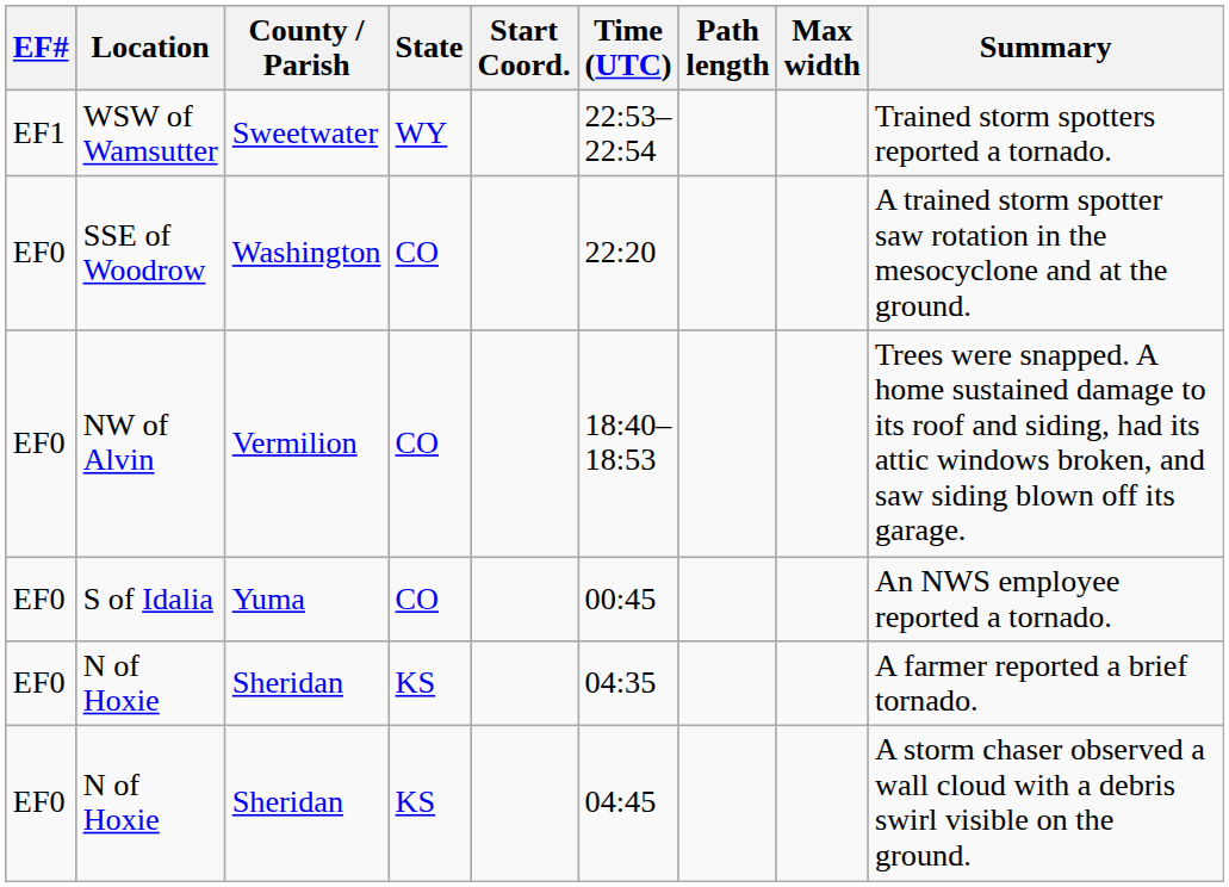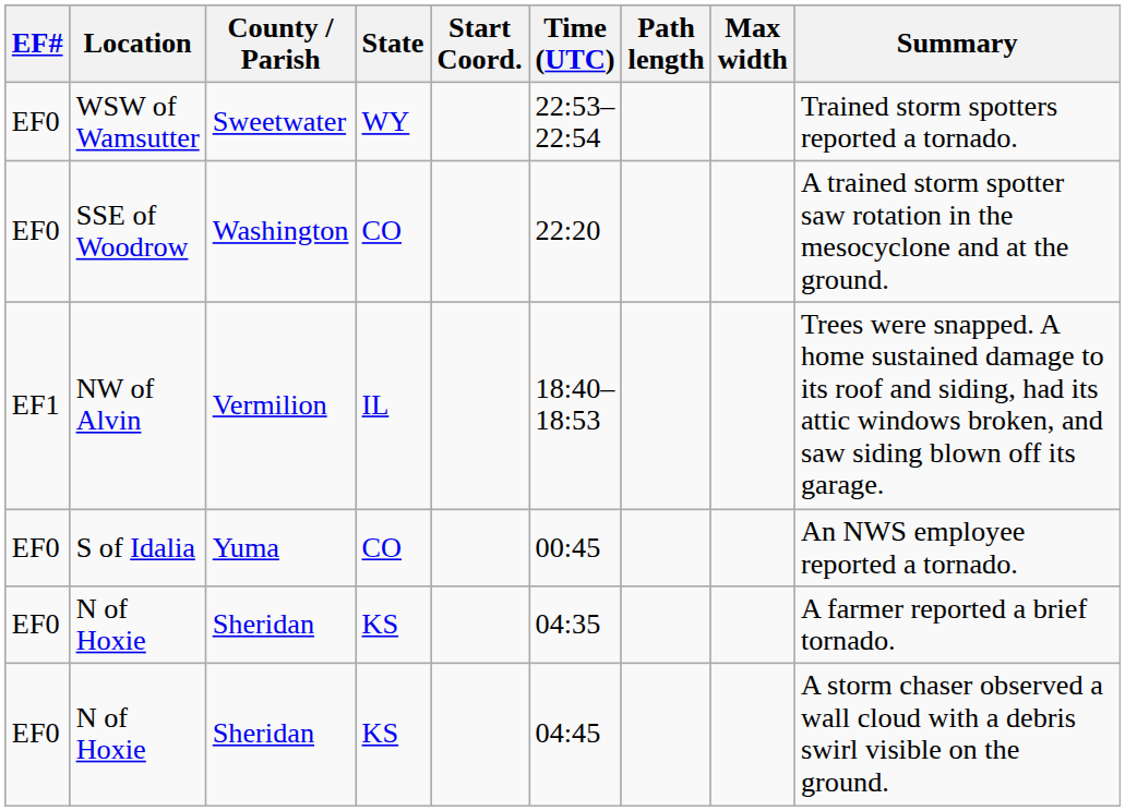WSW of Wamsutter | EF#: EF1 -> EF0
NW of Alvin | EF#: EF0 -> EF1
NW of Alvin | State: CO -> IL
